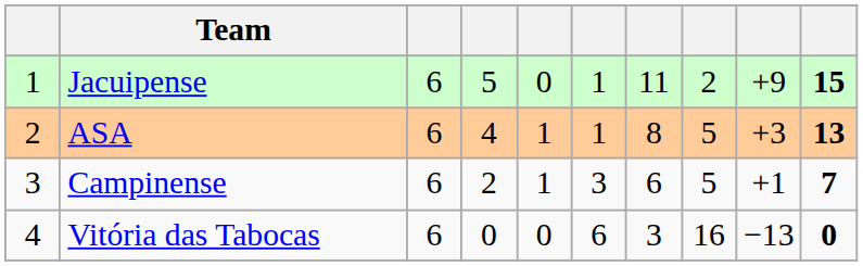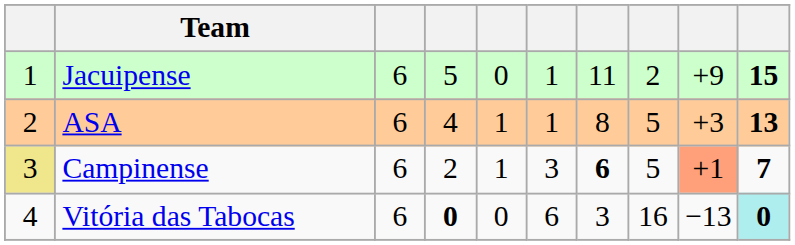Campinense | column 1: no background -> khaki background
Campinense | column 7: normal -> bold
Campinense | column 9: no background -> lightsalmon background
Vitória das Tabocas | column 4: normal -> bold
Vitória das Tabocas | column 10: no background -> paleturquoise background
